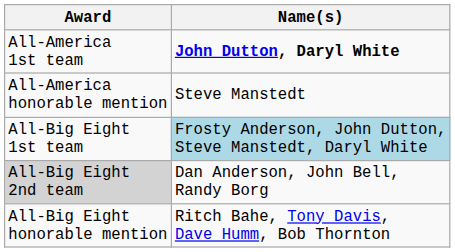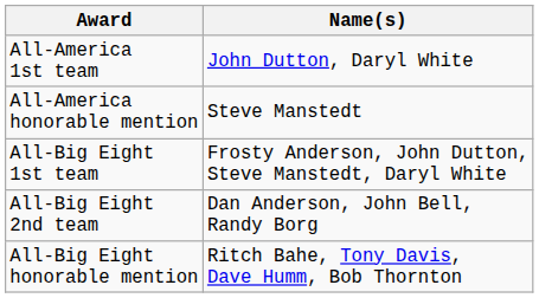row 2 | Name(s): bold -> normal
row 4 | Name(s): lightblue background -> no background
row 5 | Award: lightgrey background -> no background
